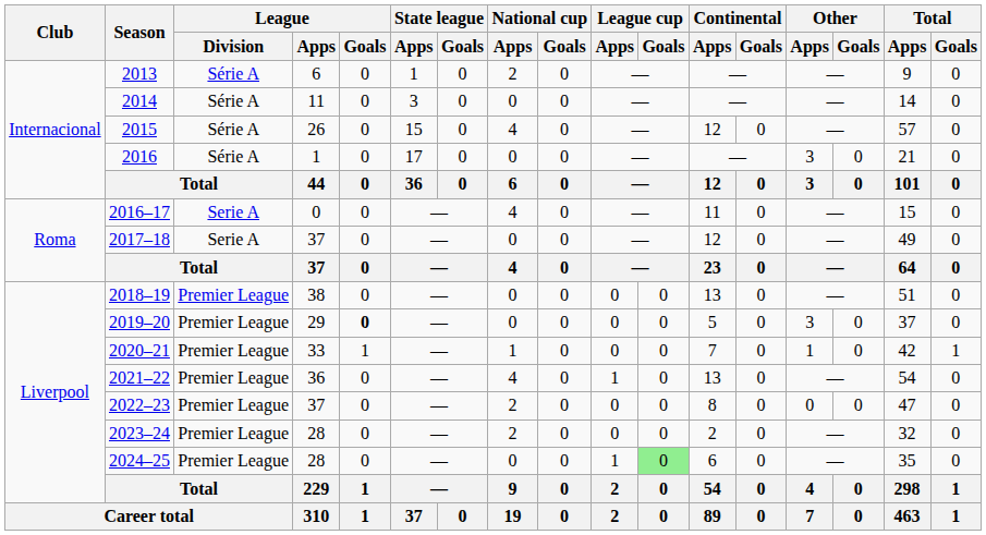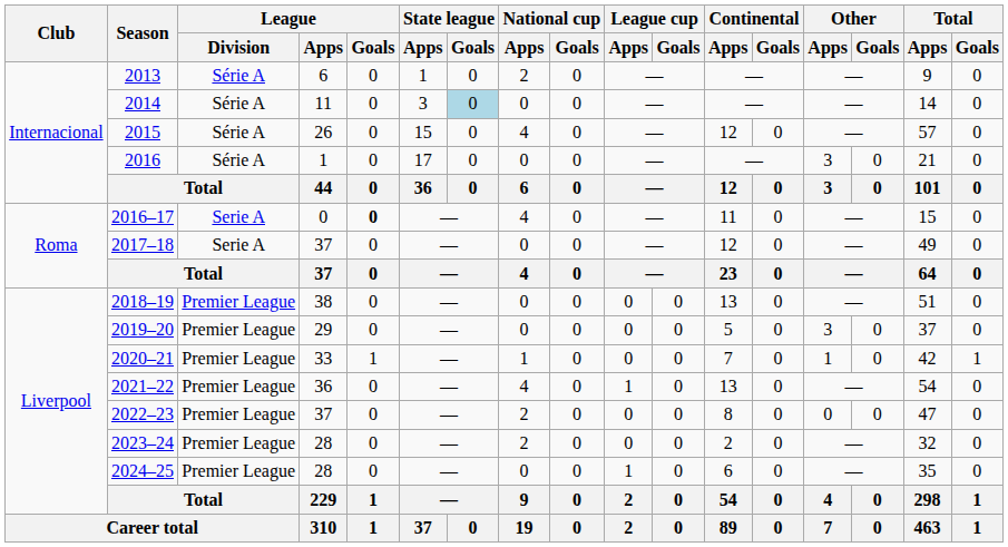2014 | State league / Goals: no background -> lightblue background
2016–17 | League / Goals: normal -> bold
2019–20 | League / Goals: bold -> normal
2024–25 | League cup / Goals: lightgreen background -> no background
